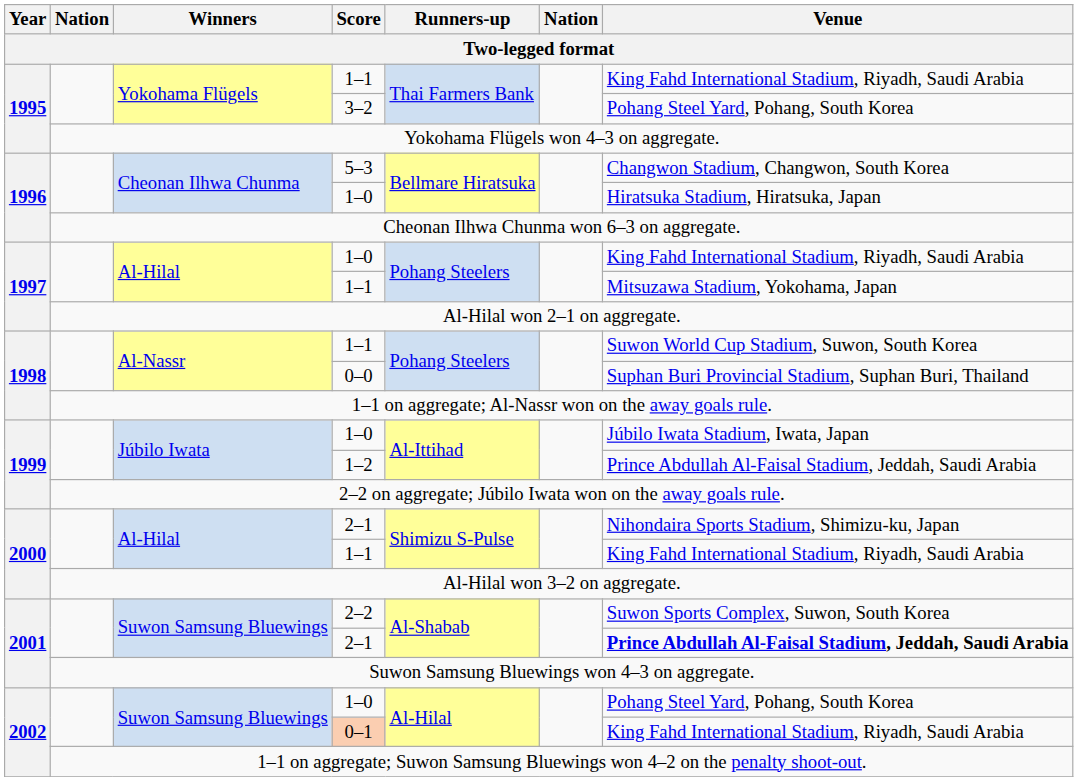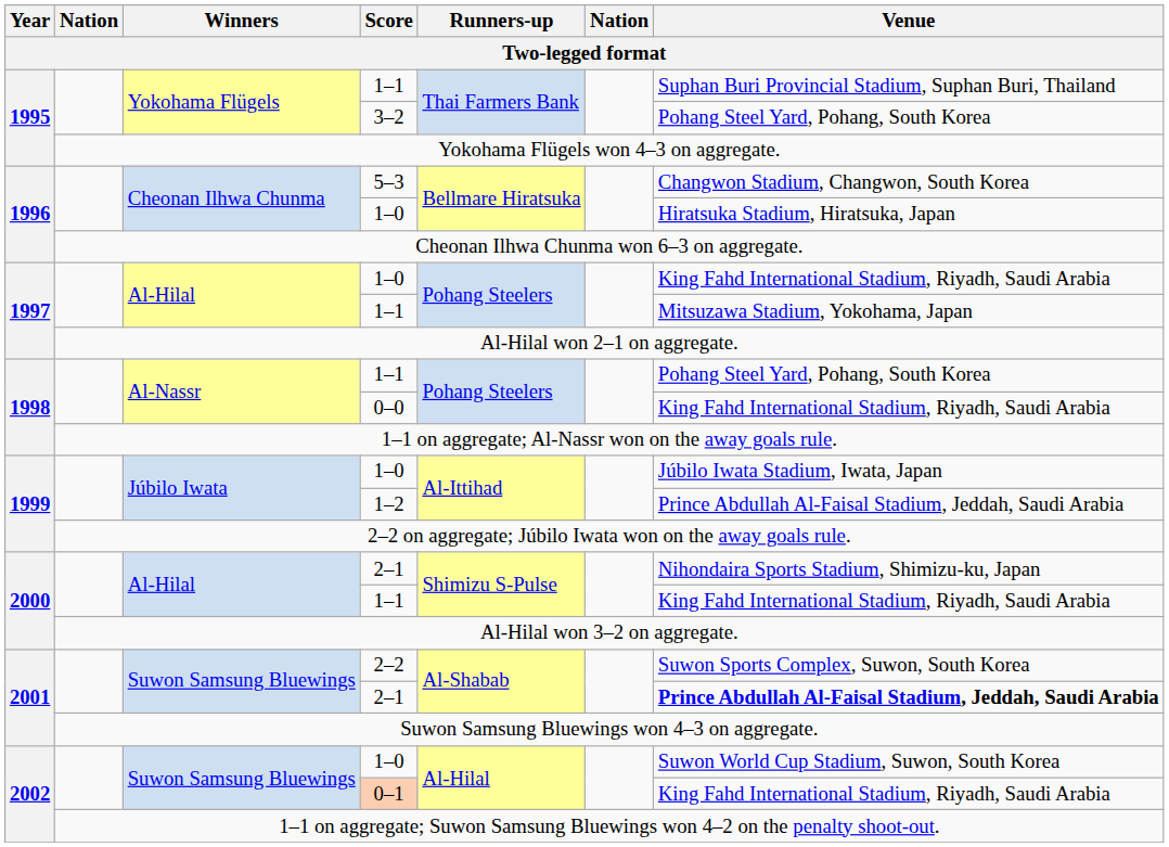1995 / 1–1 | Venue: King Fahd International Stadium, Riyadh, Saudi Arabia -> Suphan Buri Provincial Stadium, Suphan Buri, Thailand
1998 / 1–1 | Venue: Suwon World Cup Stadium, Suwon, South Korea -> Pohang Steel Yard, Pohang, South Korea
0–0 | Venue: Suphan Buri Provincial Stadium, Suphan Buri, Thailand -> King Fahd International Stadium, Riyadh, Saudi Arabia
2002 / 1–0 | Venue: Pohang Steel Yard, Pohang, South Korea -> Suwon World Cup Stadium, Suwon, South Korea
